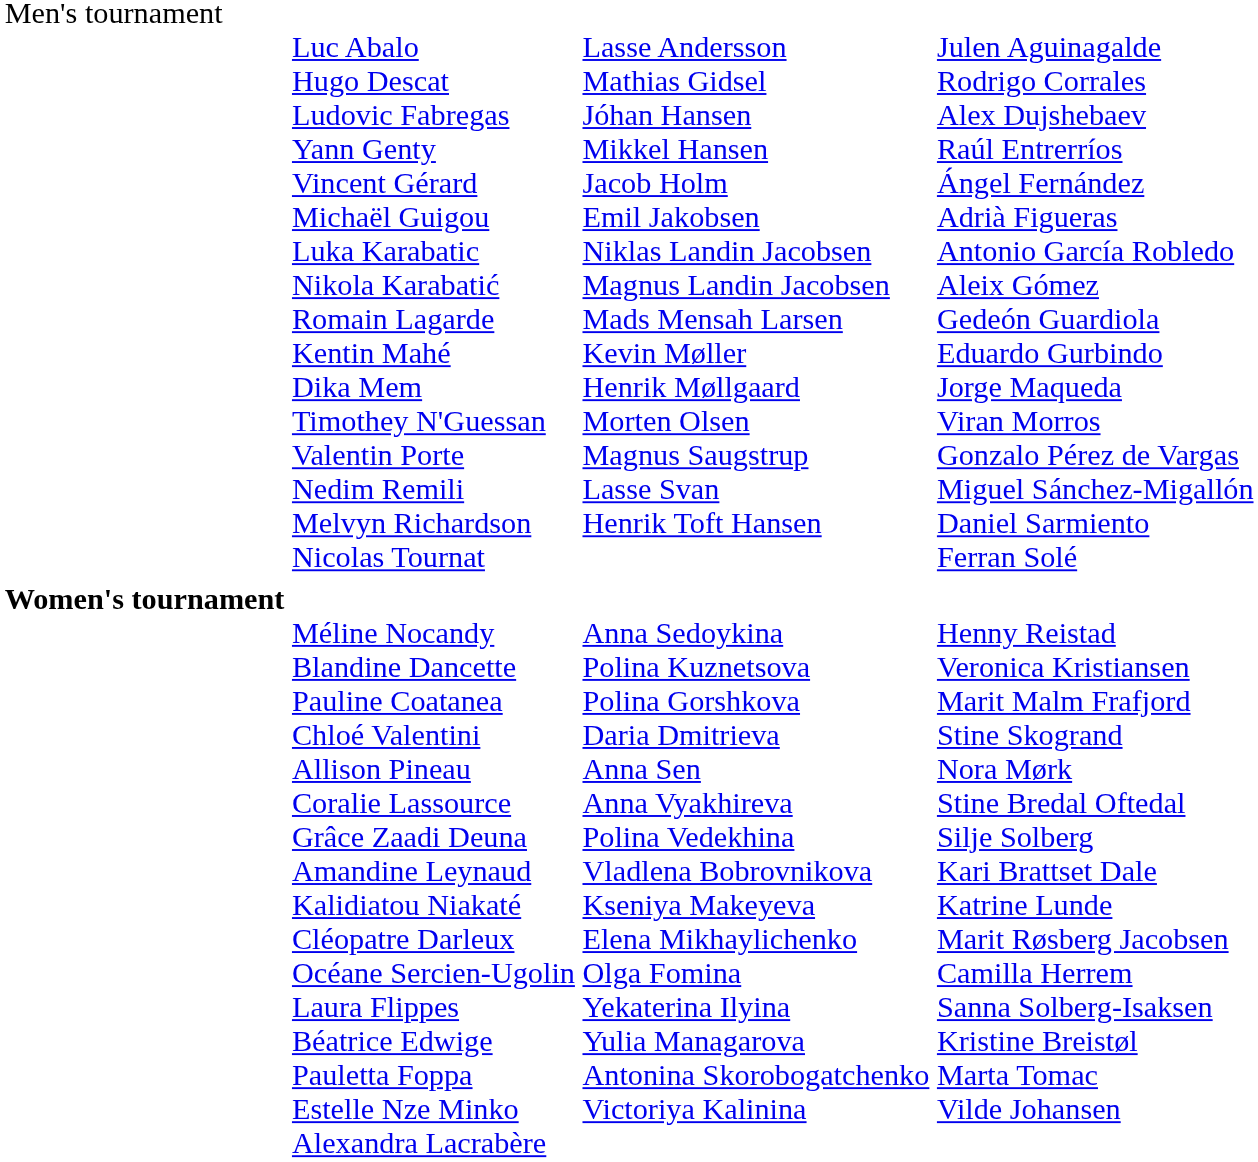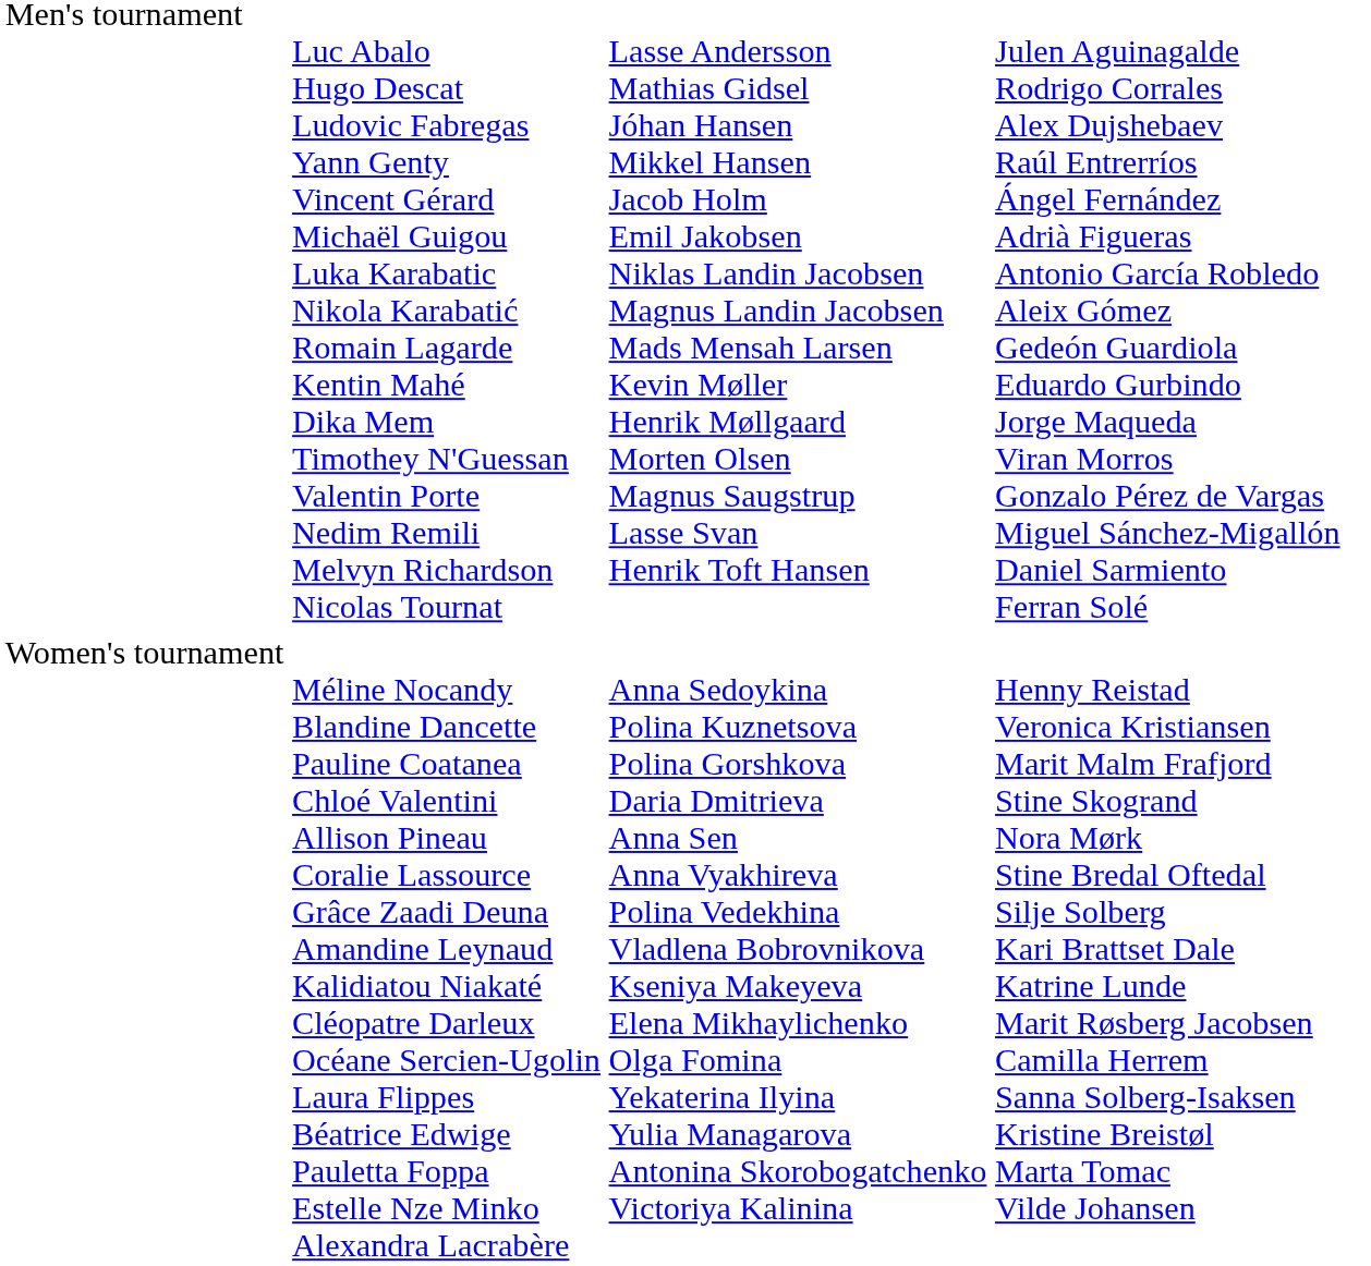Women's tournament | column 1: bold -> normal
